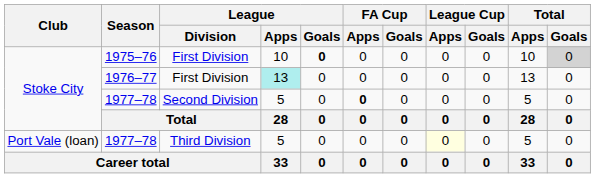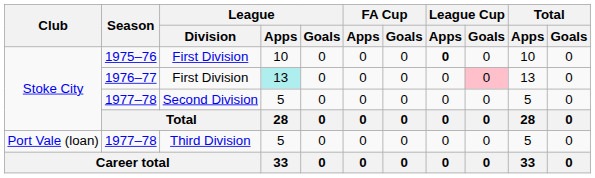1975–76 | League / Goals: bold -> normal
1975–76 | League Cup / Apps: normal -> bold
1975–76 | Total / Goals: lightgrey background -> no background
1976–77 | League Cup / Goals: no background -> pink background
1977–78 / Second Division | FA Cup / Apps: bold -> normal
1977–78 / Third Division | League Cup / Apps: lightyellow background -> no background
